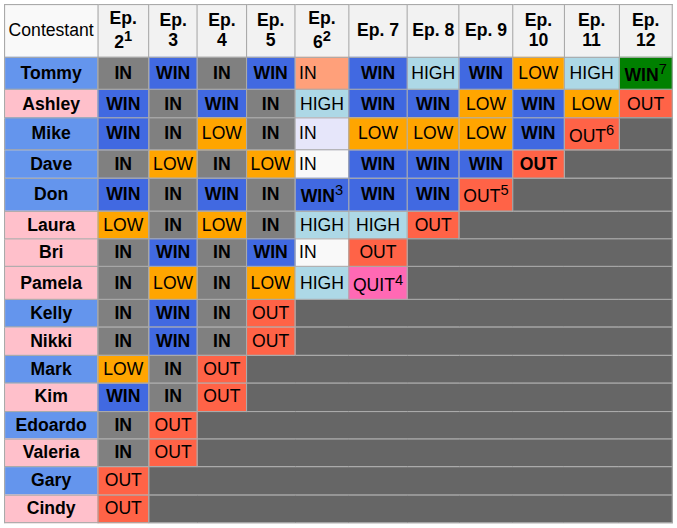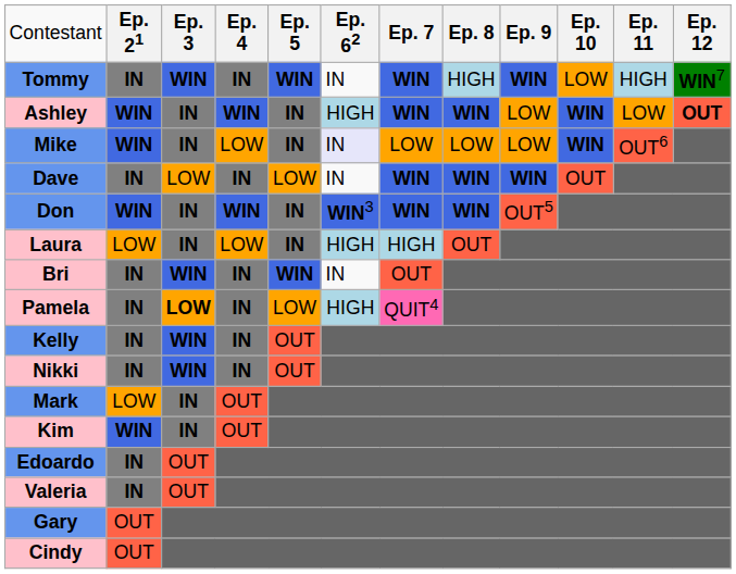Tommy | column 6: lightsalmon background -> no background
Ashley | column 12: normal -> bold
Dave | column 10: bold -> normal
Pamela | column 3: normal -> bold
